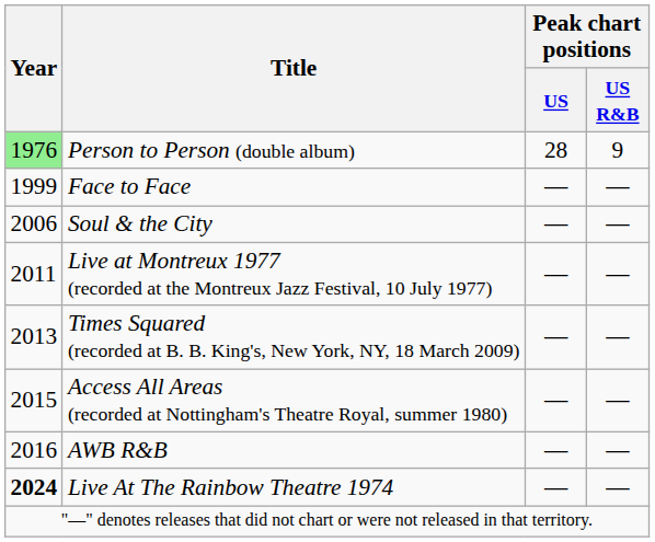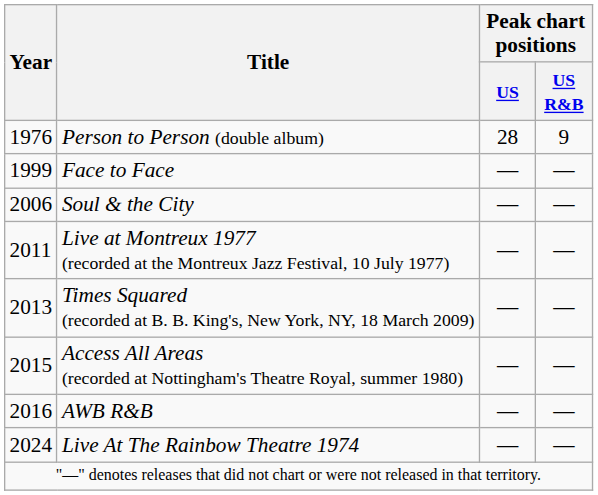Person to Person (double album) | Year: lightgreen background -> no background
Live At The Rainbow Theatre 1974 | Year: bold -> normal
